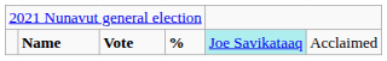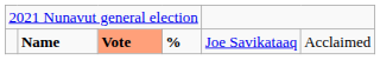Name | column 3: no background -> lightsalmon background
Name | column 5: paleturquoise background -> no background
